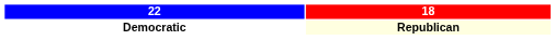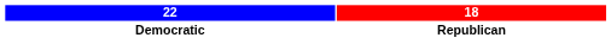Democratic | 18: lightyellow background -> no background
